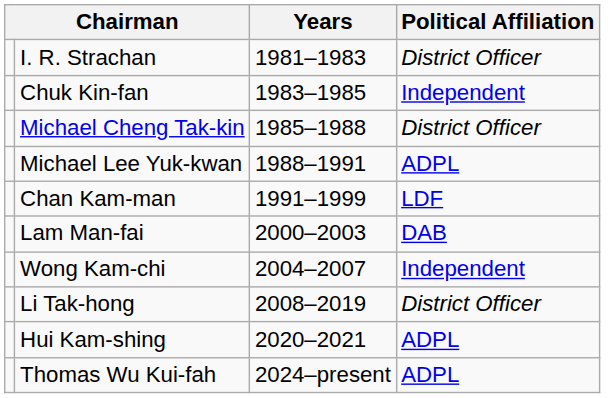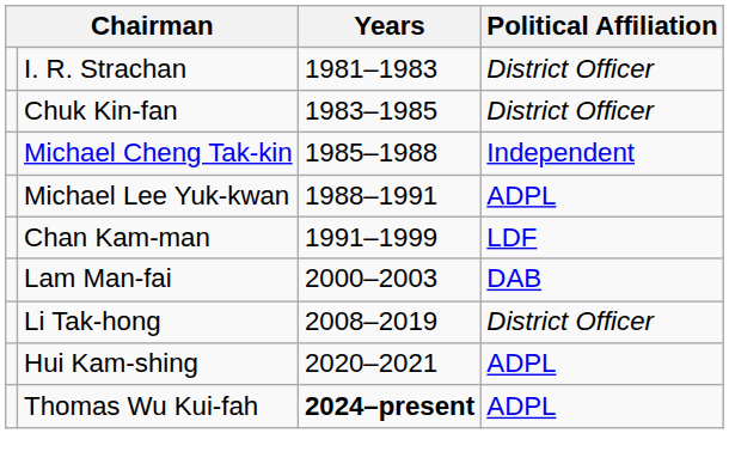Chuk Kin-fan | Political Affiliation: Independent -> District Officer
Michael Cheng Tak-kin | Political Affiliation: District Officer -> Independent
- row: Wong Kam-chi | 2004–2007 | Independent
Thomas Wu Kui-fah | Years: normal -> bold
